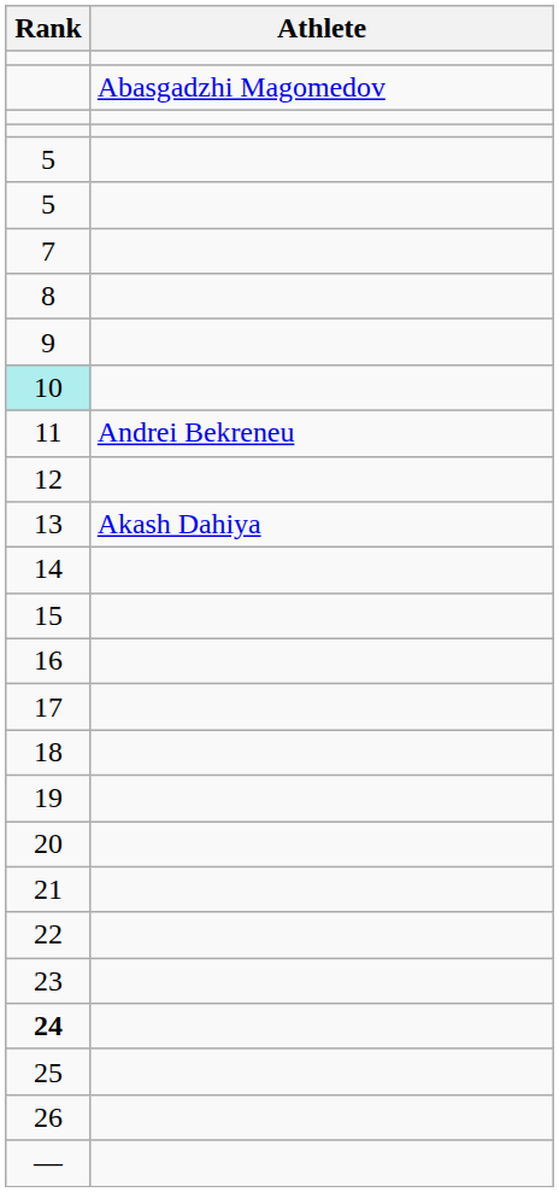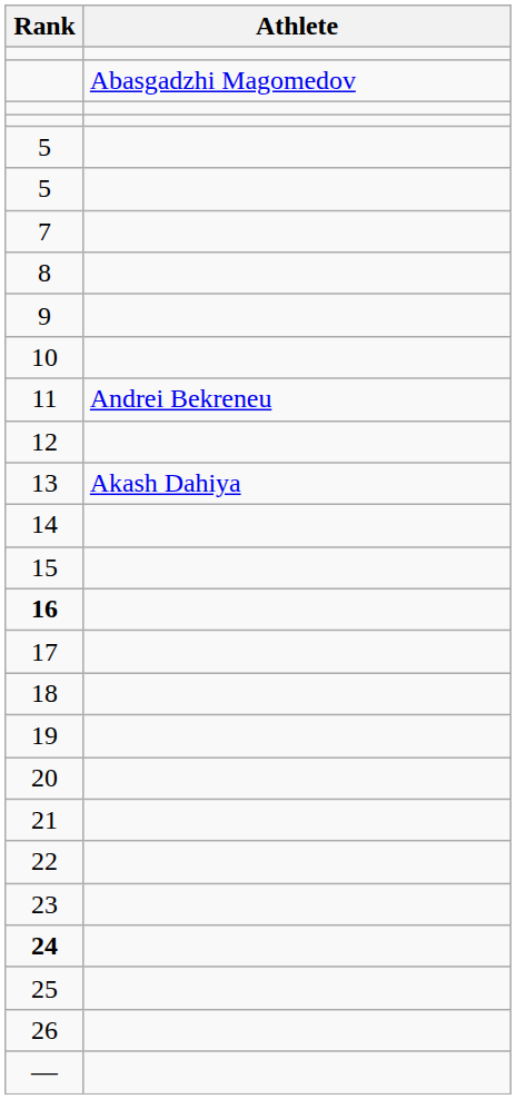row 11 | Rank: paleturquoise background -> no background
row 17 | Rank: normal -> bold
